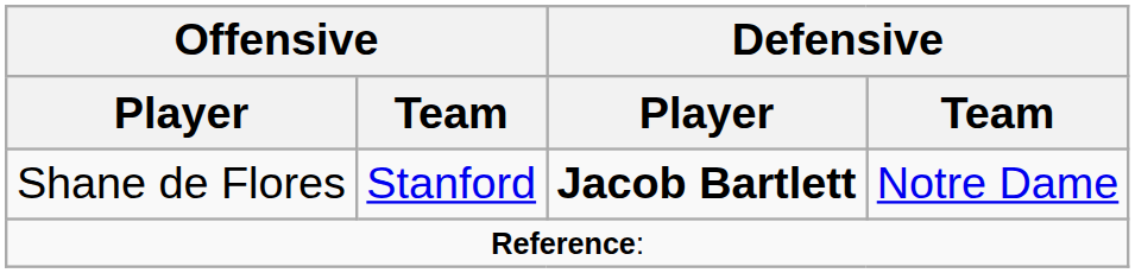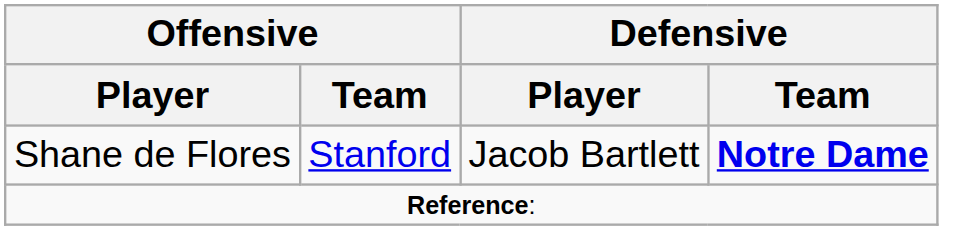Shane de Flores | Defensive / Player: bold -> normal
Shane de Flores | Defensive / Team: normal -> bold
